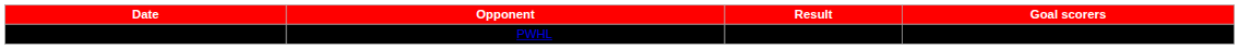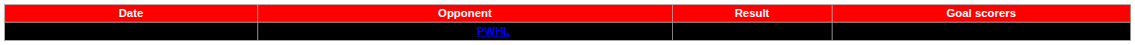Sept. 23/12 | Opponent: normal -> bold
